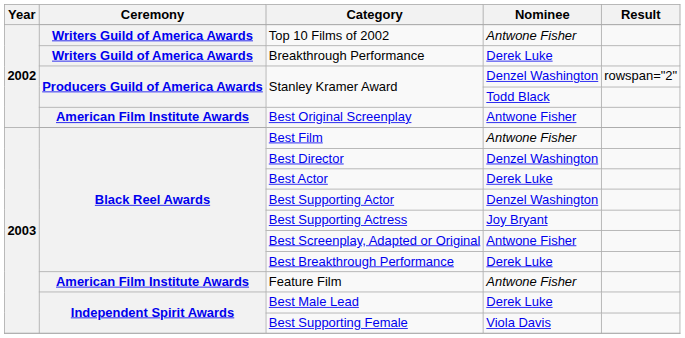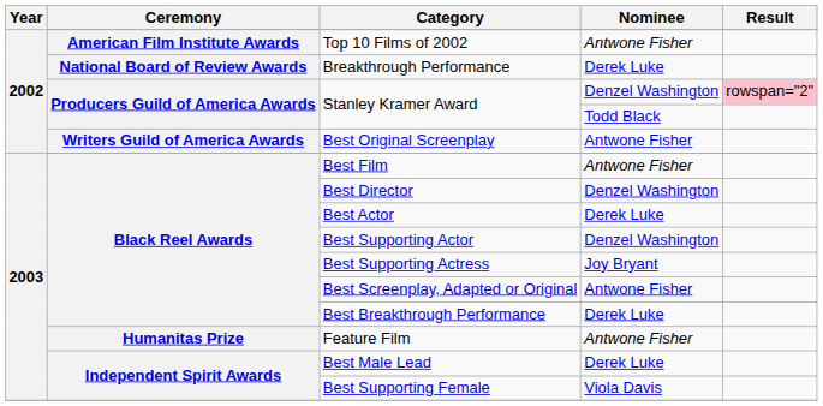Top 10 Films of 2002 | Ceremony: Writers Guild of America Awards -> American Film Institute Awards
Breakthrough Performance | Ceremony: Writers Guild of America Awards -> National Board of Review Awards
Stanley Kramer Award / Denzel Washington | Result: no background -> pink background
Best Original Screenplay | Ceremony: American Film Institute Awards -> Writers Guild of America Awards
Feature Film | Ceremony: American Film Institute Awards -> Humanitas Prize
